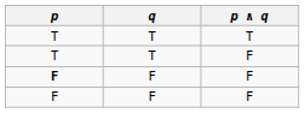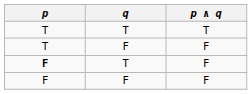row 3 | q: T -> F
row 4 | q: F -> T
